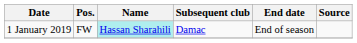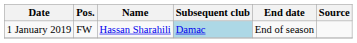1 January 2019 | Name: paleturquoise background -> no background
1 January 2019 | Subsequent club: no background -> lightblue background
